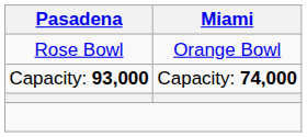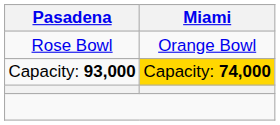row 3 | Miami: no background -> gold background
